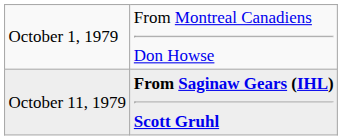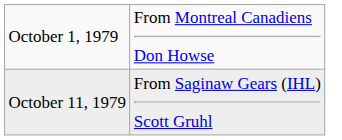October 11, 1979 | column 2: bold -> normal
